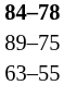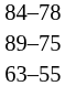84–78 | column 1: bold -> normal
